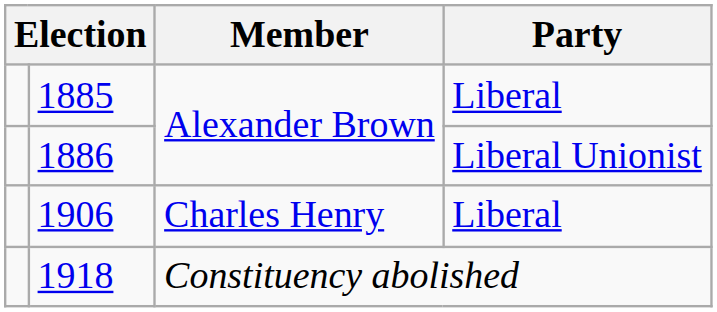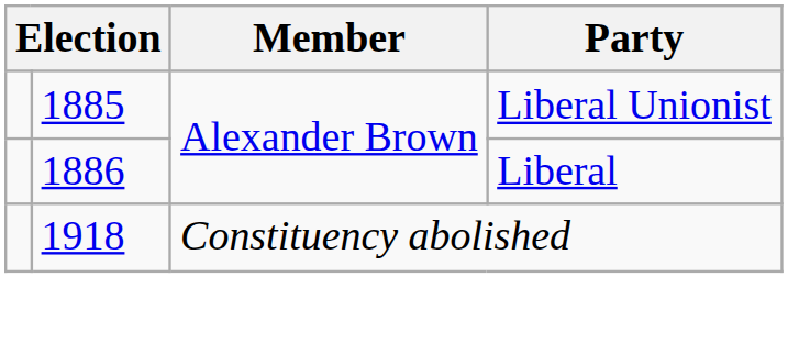1885 | Party: Liberal -> Liberal Unionist
1886 | Party: Liberal Unionist -> Liberal
- row: 1906 | Charles Henry | Liberal
